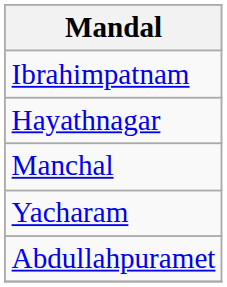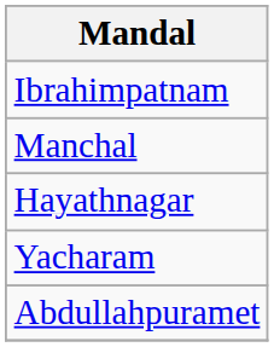row 3 | column 1: Hayathnagar -> Manchal
row 4 | column 1: Manchal -> Hayathnagar
